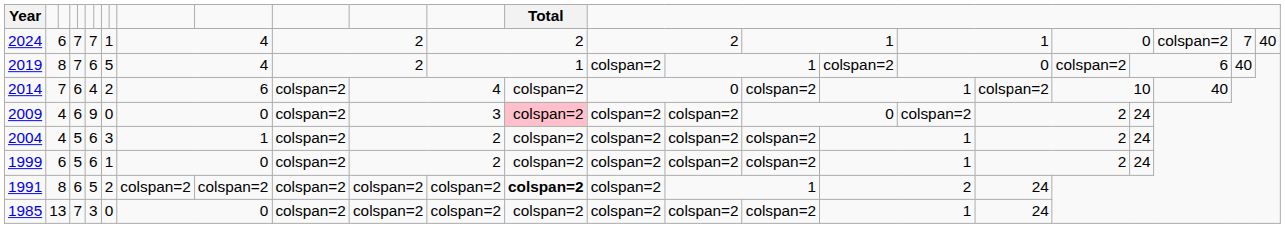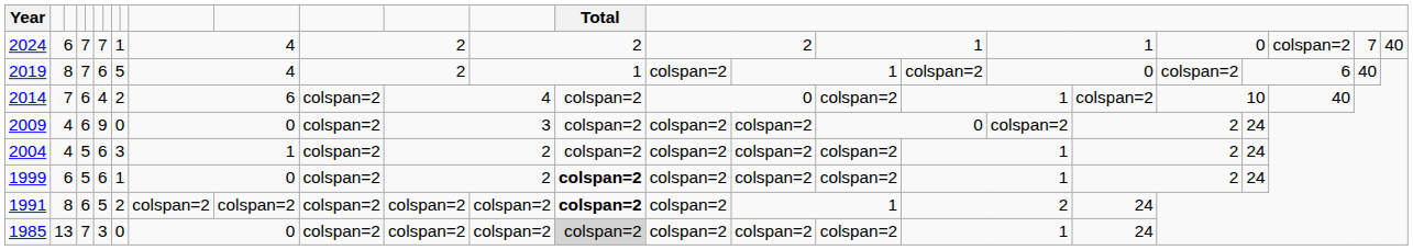2009 | Total: pink background -> no background
1999 | Total: normal -> bold
1985 | Total: no background -> lightgrey background
